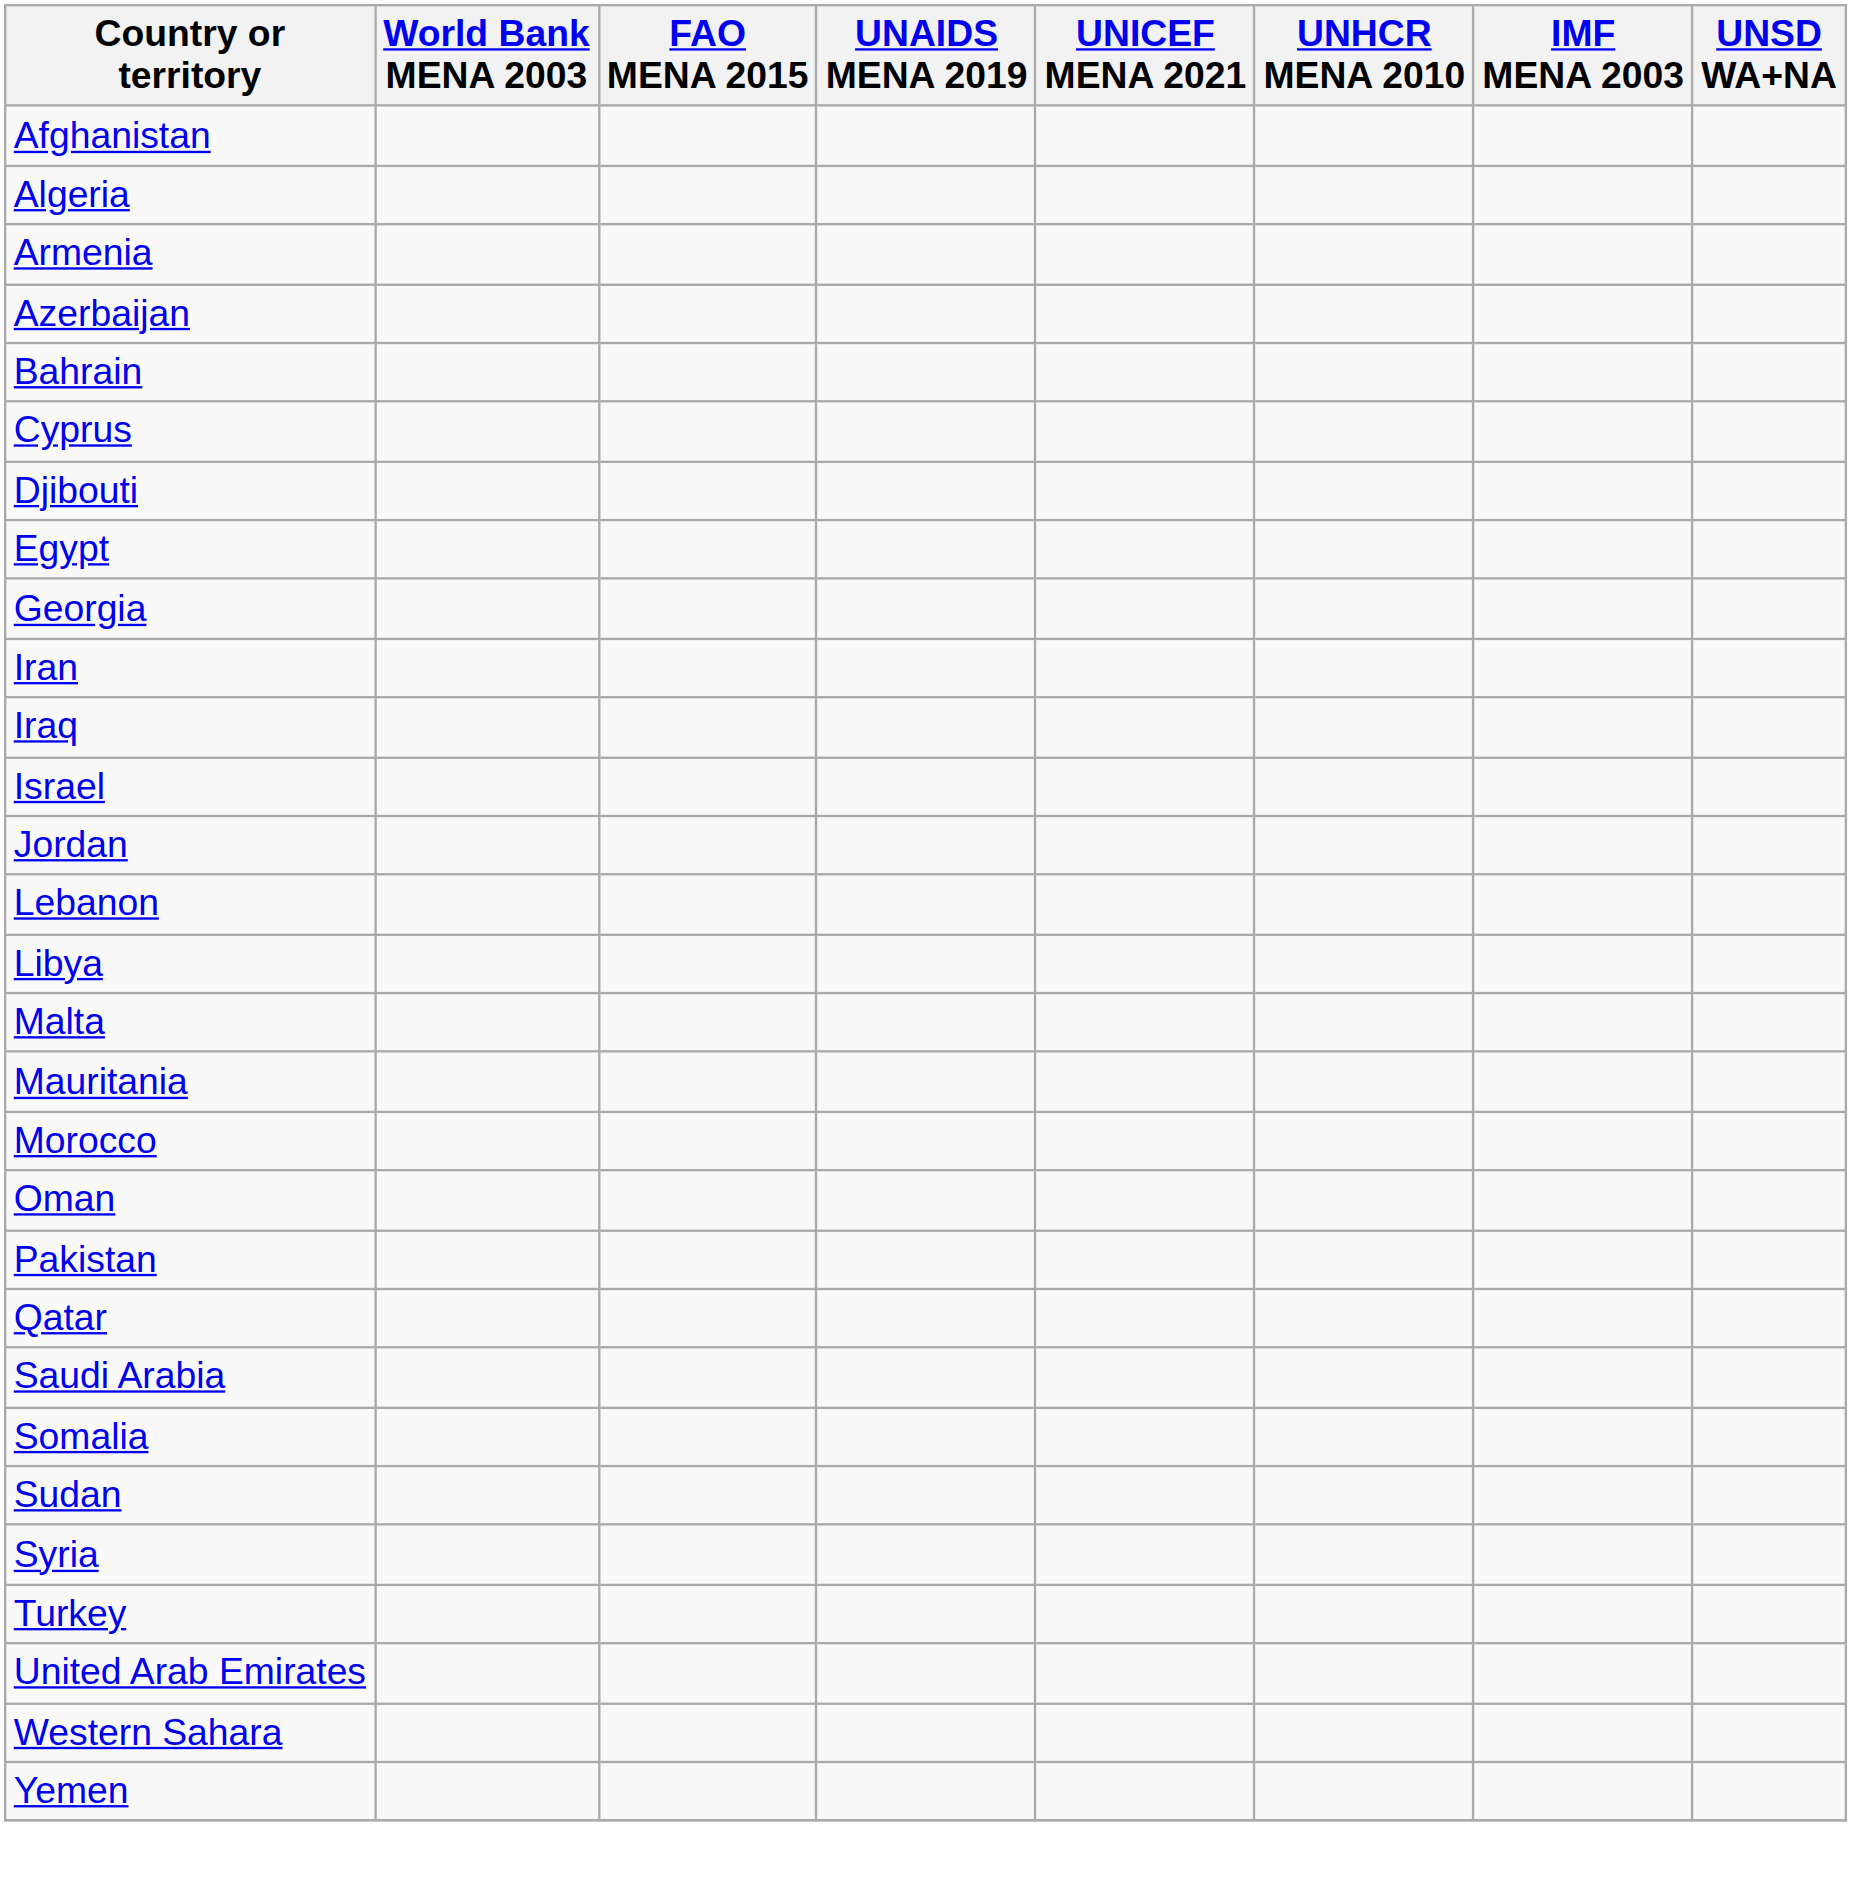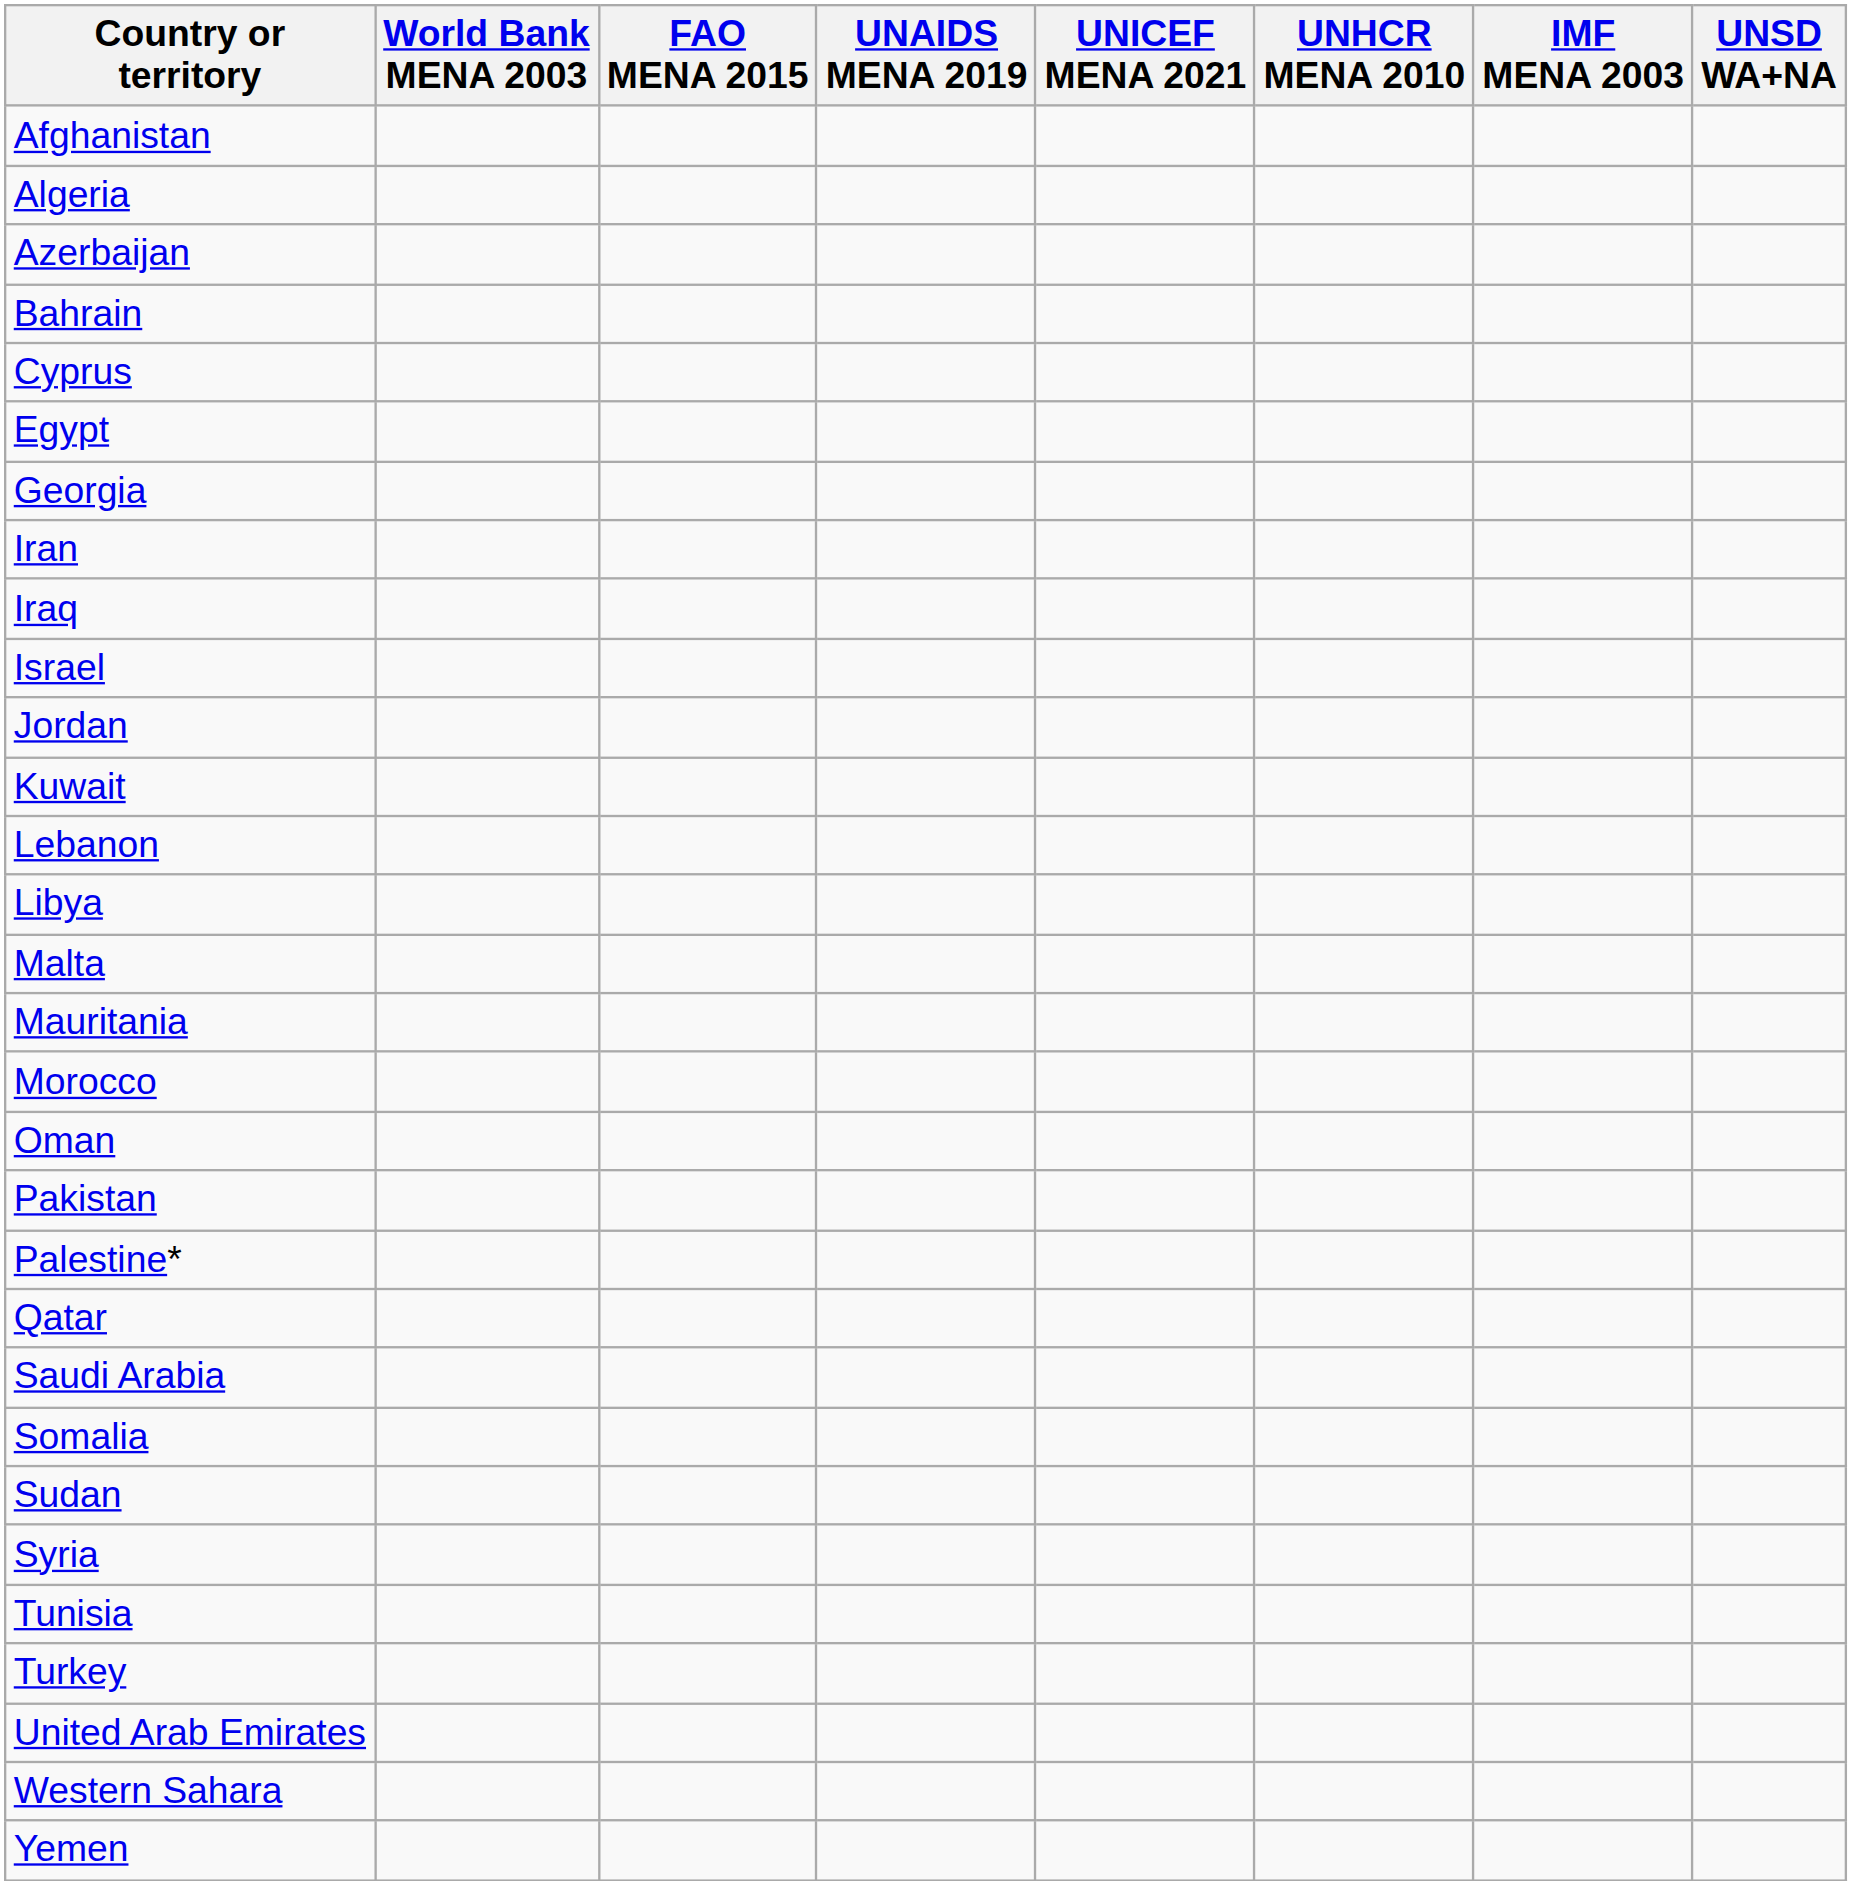- row: Armenia
- row: Djibouti
+ row: Kuwait
+ row: Palestine*
+ row: Tunisia
